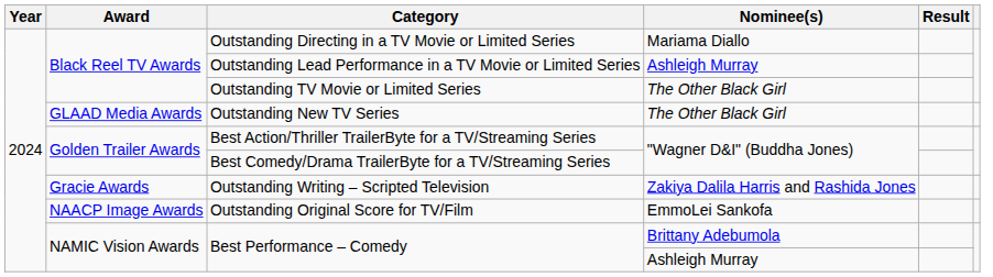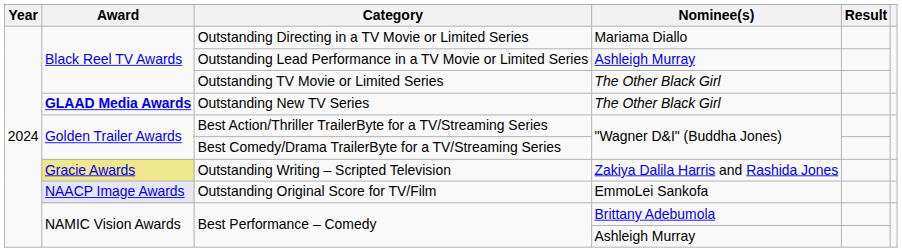Outstanding New TV Series | Award: normal -> bold
Outstanding Writing – Scripted Television | Award: no background -> khaki background
Outstanding Original Score for TV/Film | Award: no background -> lavender background
